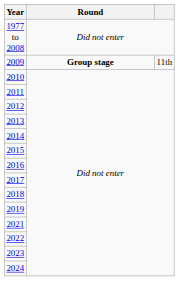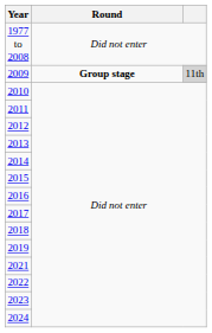2009 | column 3: no background -> lightgrey background
